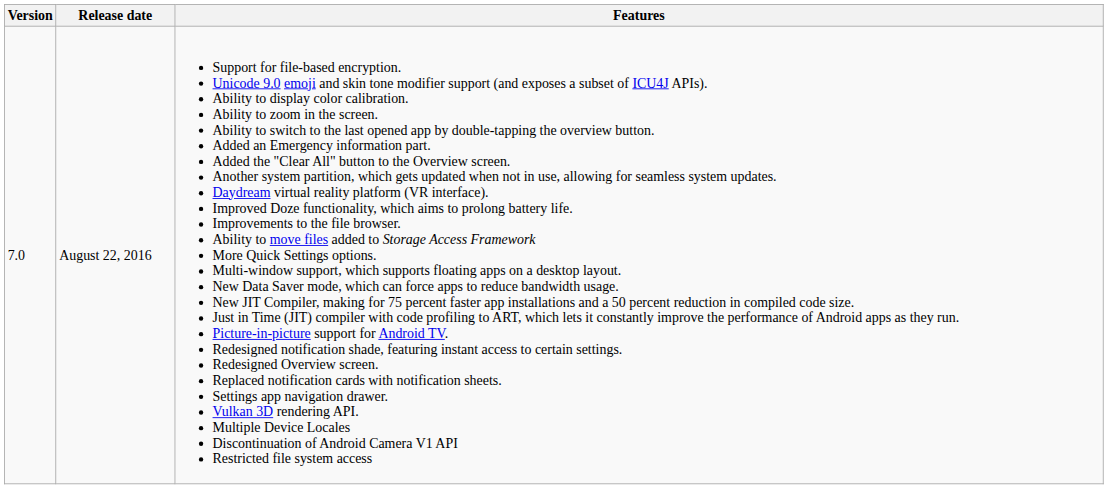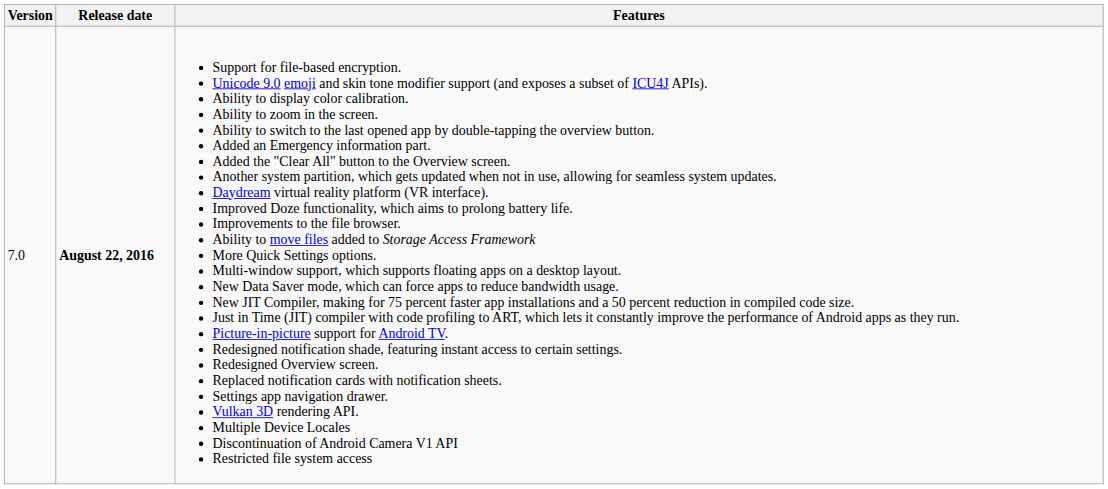row 2 | Release date: normal -> bold
